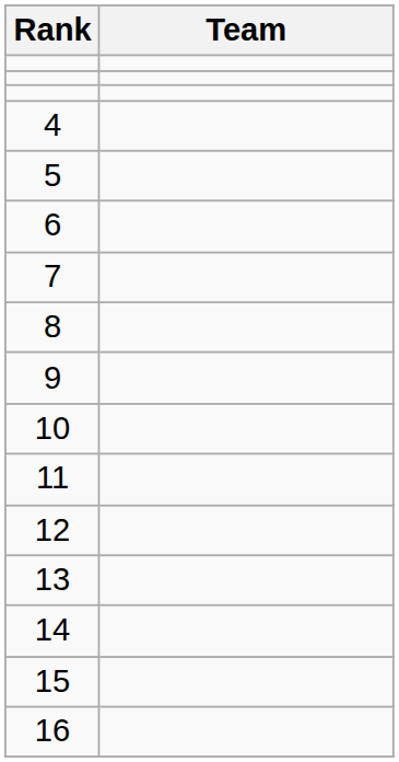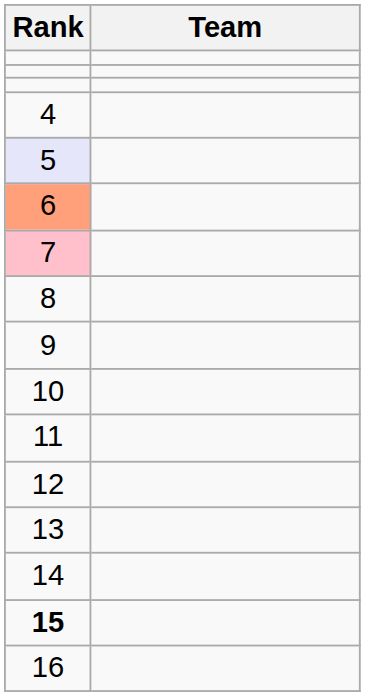row 6 | Rank: no background -> lavender background
row 7 | Rank: no background -> lightsalmon background
row 8 | Rank: no background -> pink background
row 16 | Rank: normal -> bold
